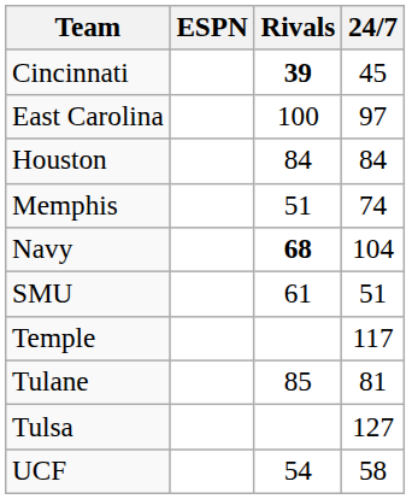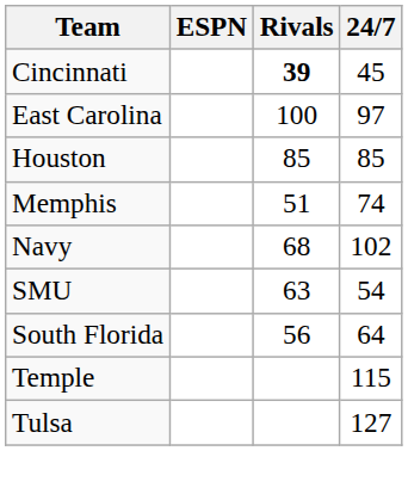Houston | Rivals: 84 -> 85
Houston | 24/7: 84 -> 85
Navy | Rivals: bold -> normal
Navy | 24/7: 104 -> 102
SMU | Rivals: 61 -> 63
SMU | 24/7: 51 -> 54
+ row: South Florida | 56 | 64
Temple | 24/7: 117 -> 115
- row: Tulane | 85 | 81
- row: UCF | 54 | 58
